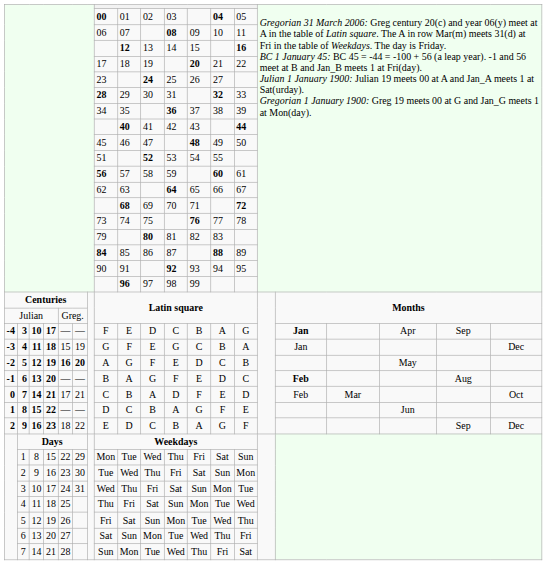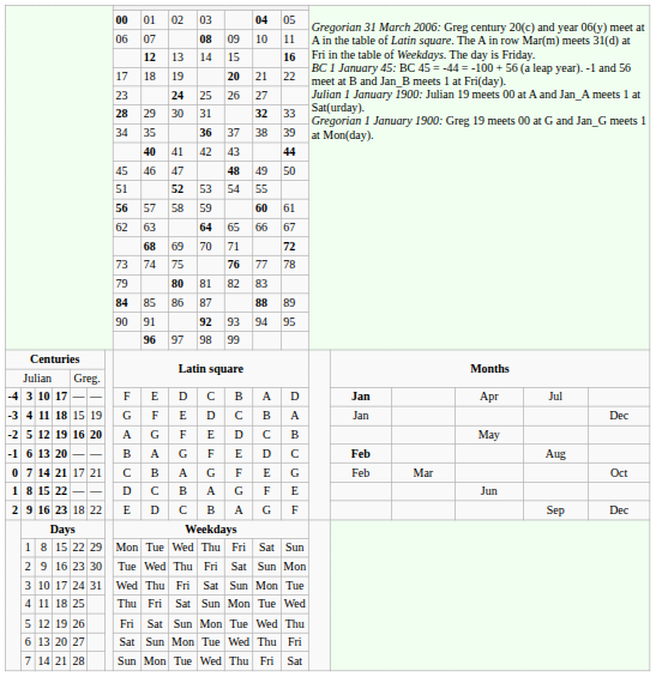-4 / 3 | column 14: G -> D
-4 / 3 | column 19: Sep -> Jul
-3 / 4 | column 11: G -> D
0 / 7 | column 11: D -> G
0 / 7 | column 14: D -> G
